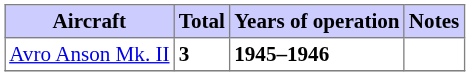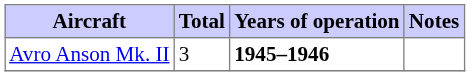Avro Anson Mk. II | Total: bold -> normal
